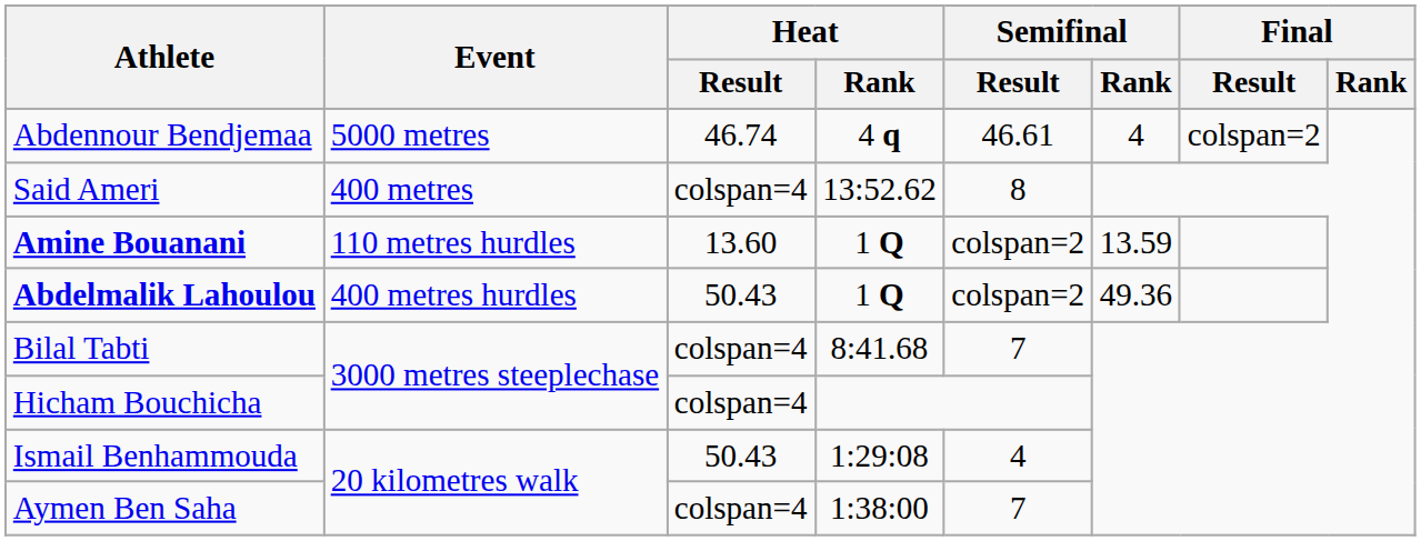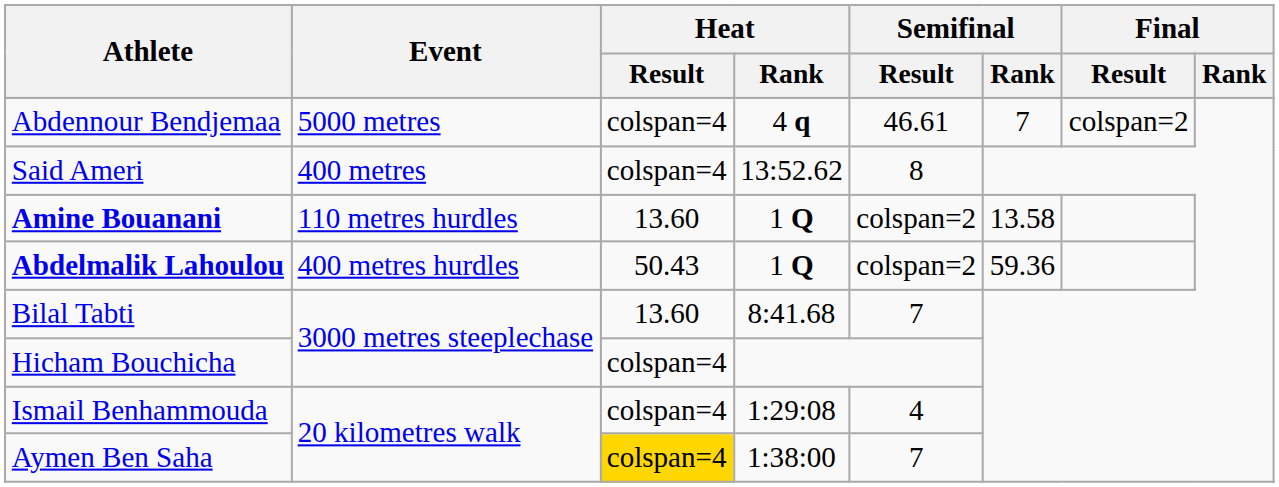Abdennour Bendjemaa | Heat / Result: 46.74 -> colspan=4
Abdennour Bendjemaa | Semifinal / Rank: 4 -> 7
Amine Bouanani | Semifinal / Rank: 13.59 -> 13.58
Abdelmalik Lahoulou | Semifinal / Rank: 49.36 -> 59.36
Bilal Tabti | Heat / Result: colspan=4 -> 13.60
Ismail Benhammouda | Heat / Result: 50.43 -> colspan=4
Aymen Ben Saha | Heat / Result: no background -> gold background
